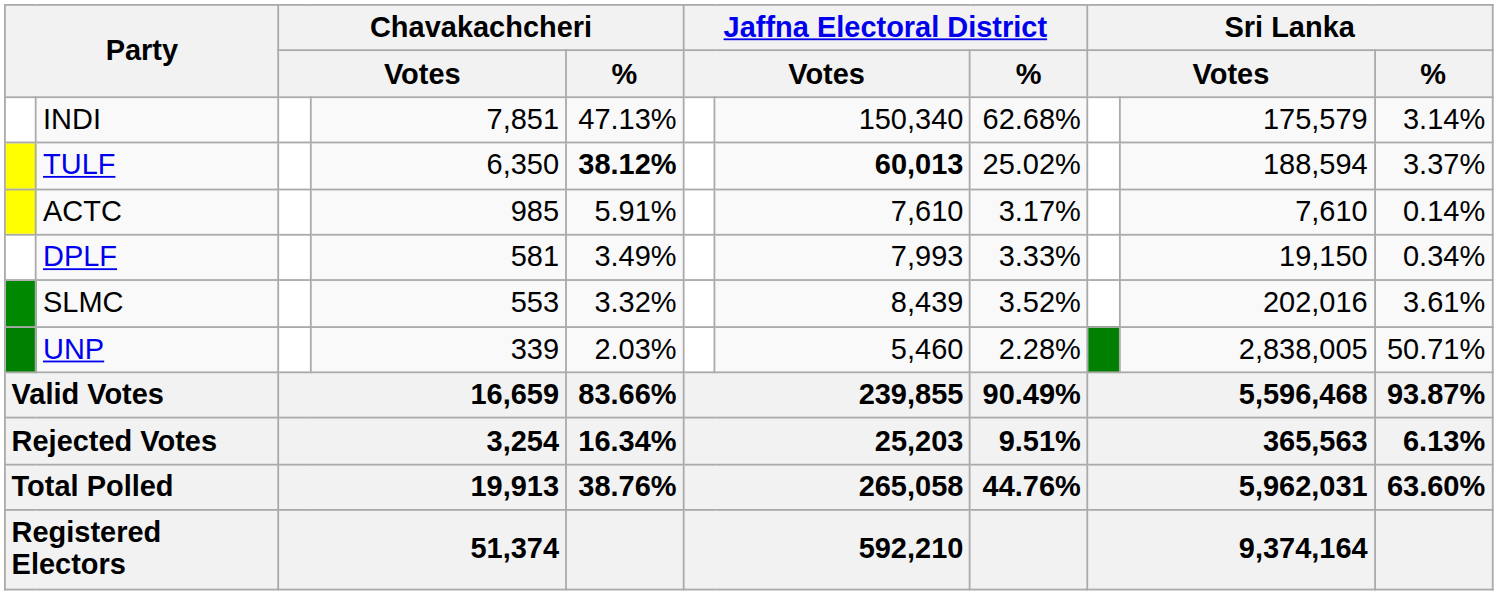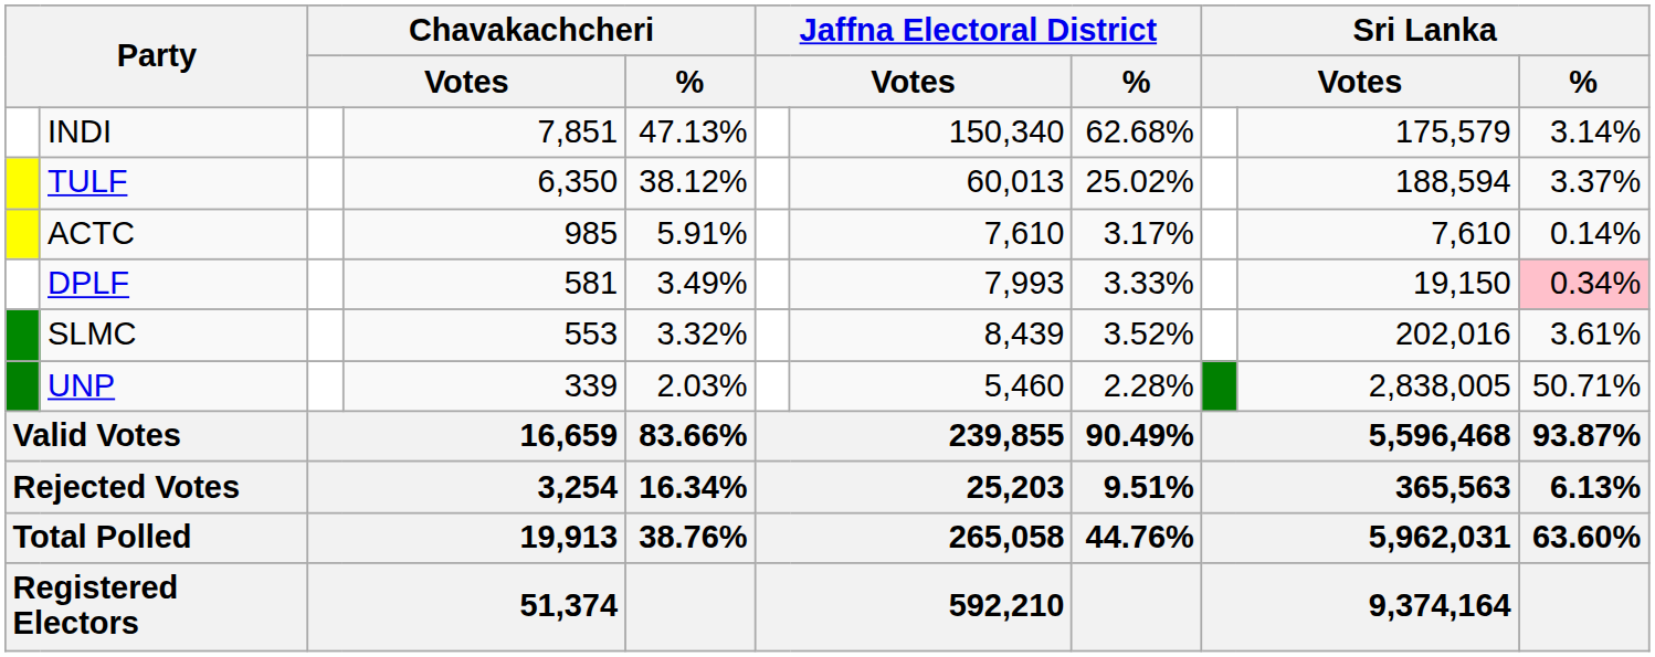TULF | Chavakachcheri / %: bold -> normal
TULF | column 7: bold -> normal
DPLF | Sri Lanka / %: no background -> pink background
